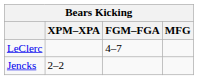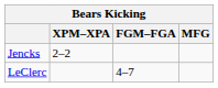rows swapped: LeClerc <-> Jencks
